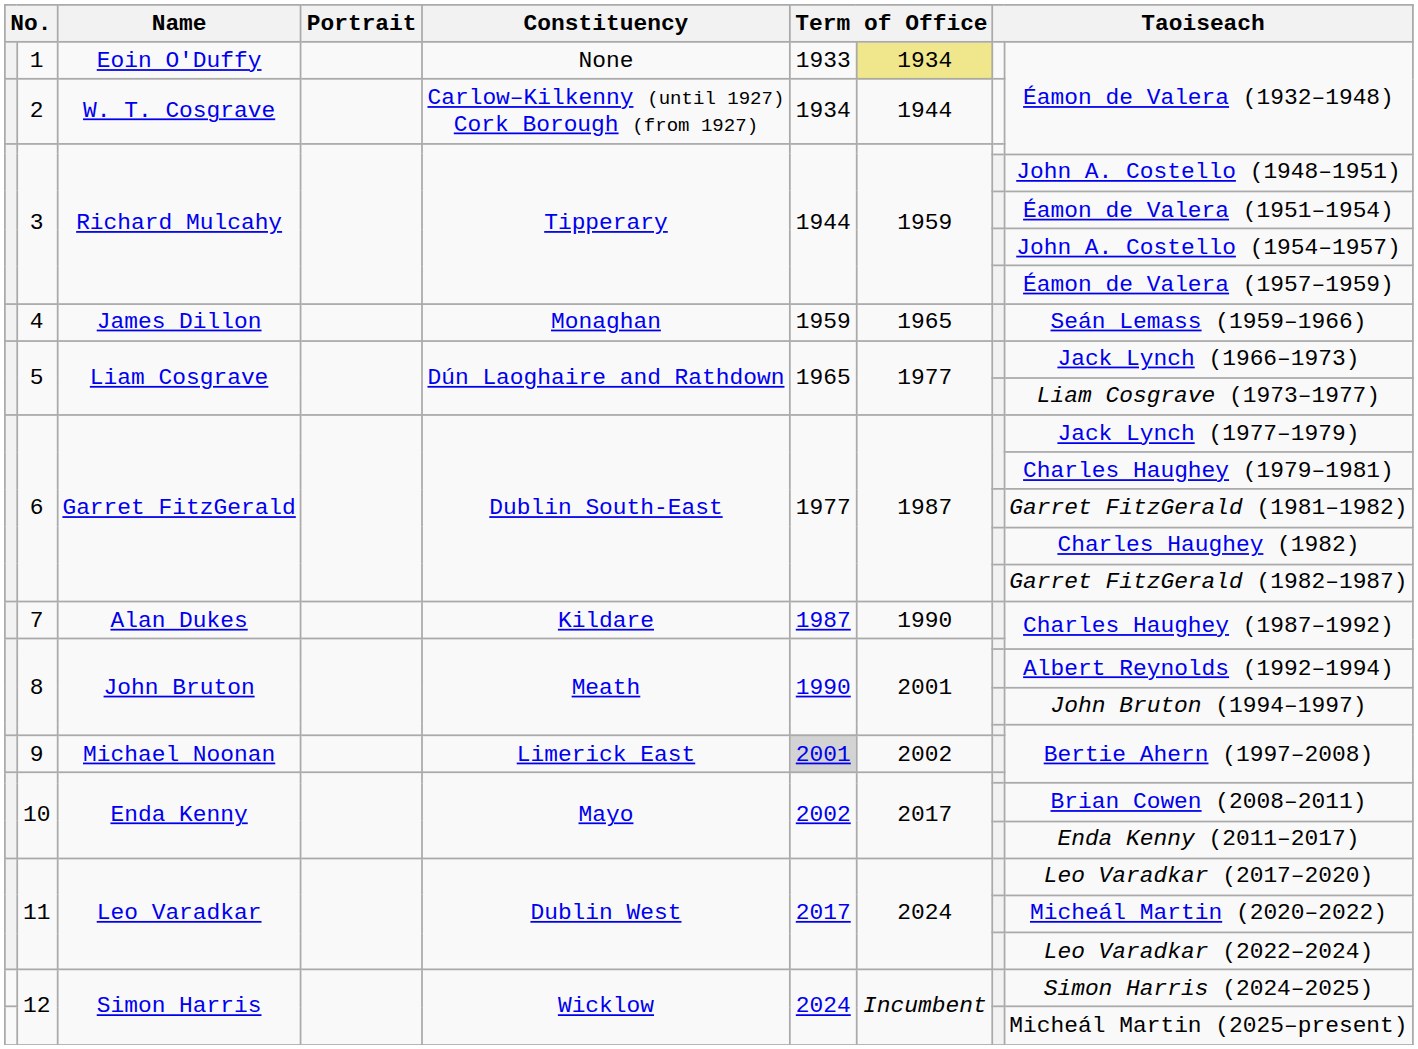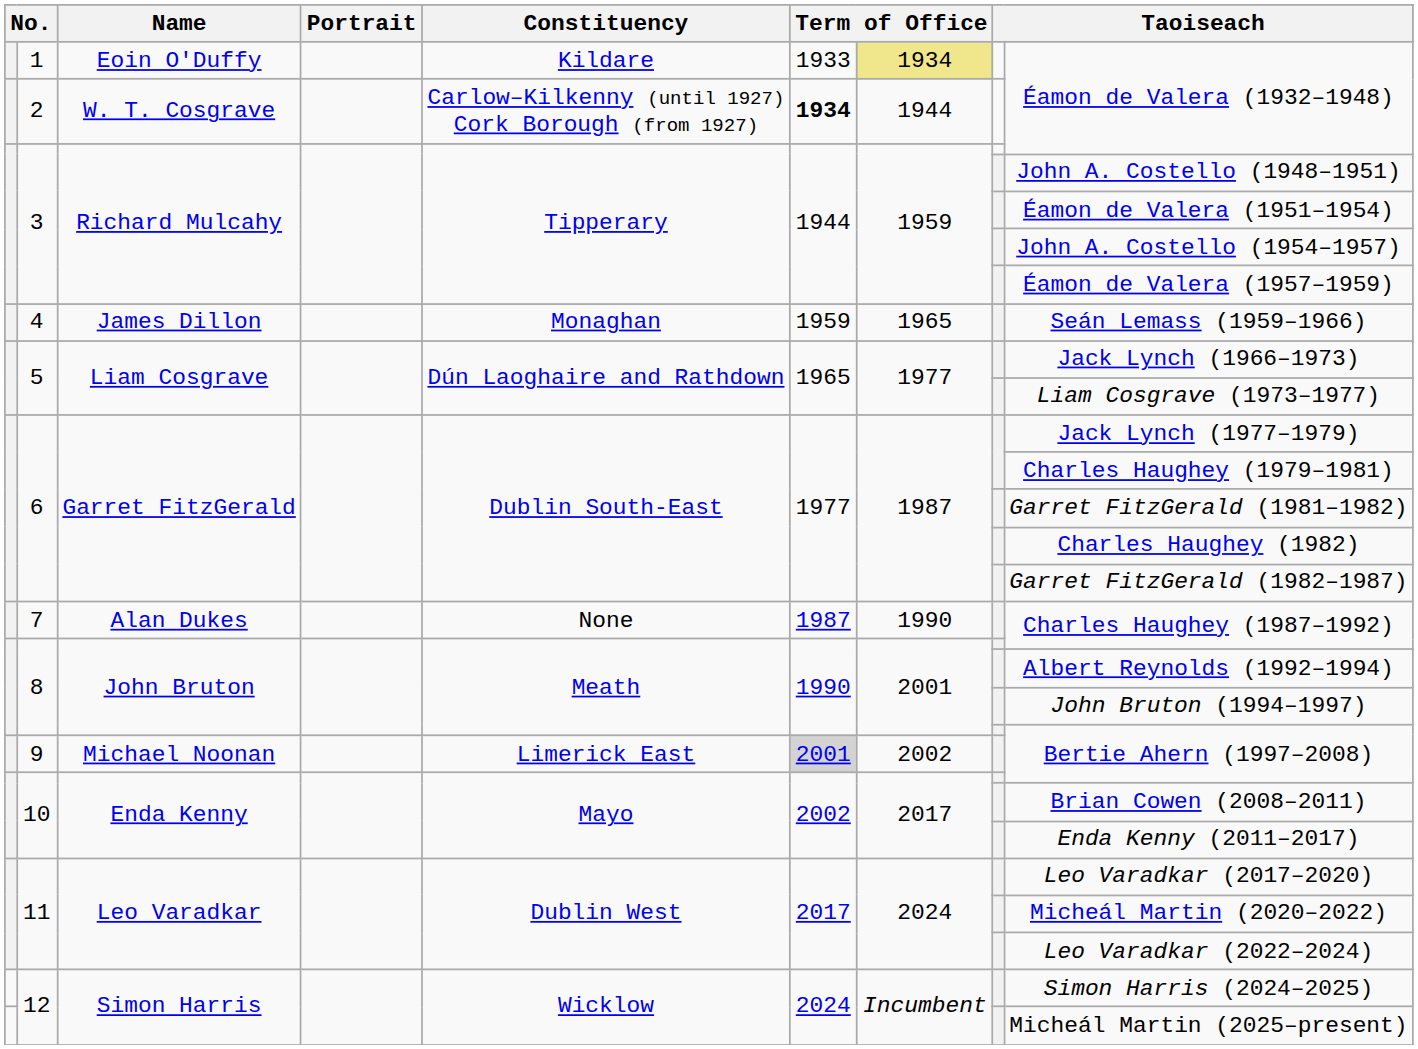1 | Constituency: None -> Kildare
2 | column 6: normal -> bold
7 | Constituency: Kildare -> None
